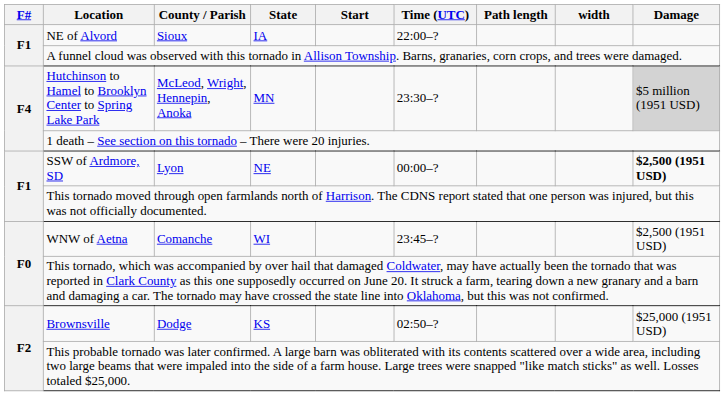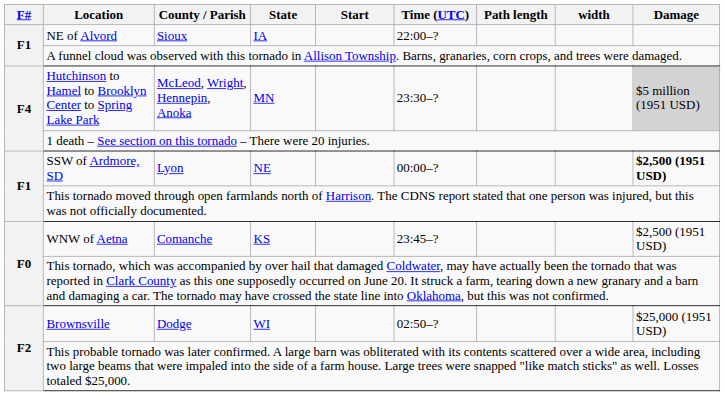WNW of Aetna | State: WI -> KS
Brownsville | State: KS -> WI
